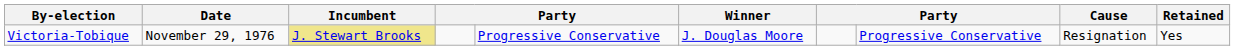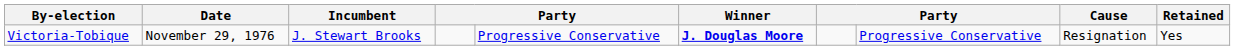Victoria-Tobique | Incumbent: khaki background -> no background
Victoria-Tobique | Winner: normal -> bold
